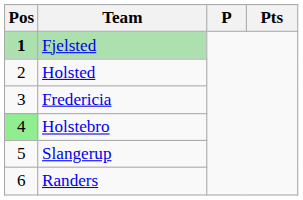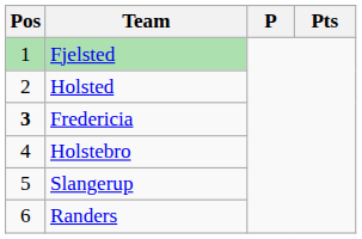Fjelsted | Pos: bold -> normal
Fredericia | Pos: normal -> bold
Holstebro | Pos: lightgreen background -> no background
